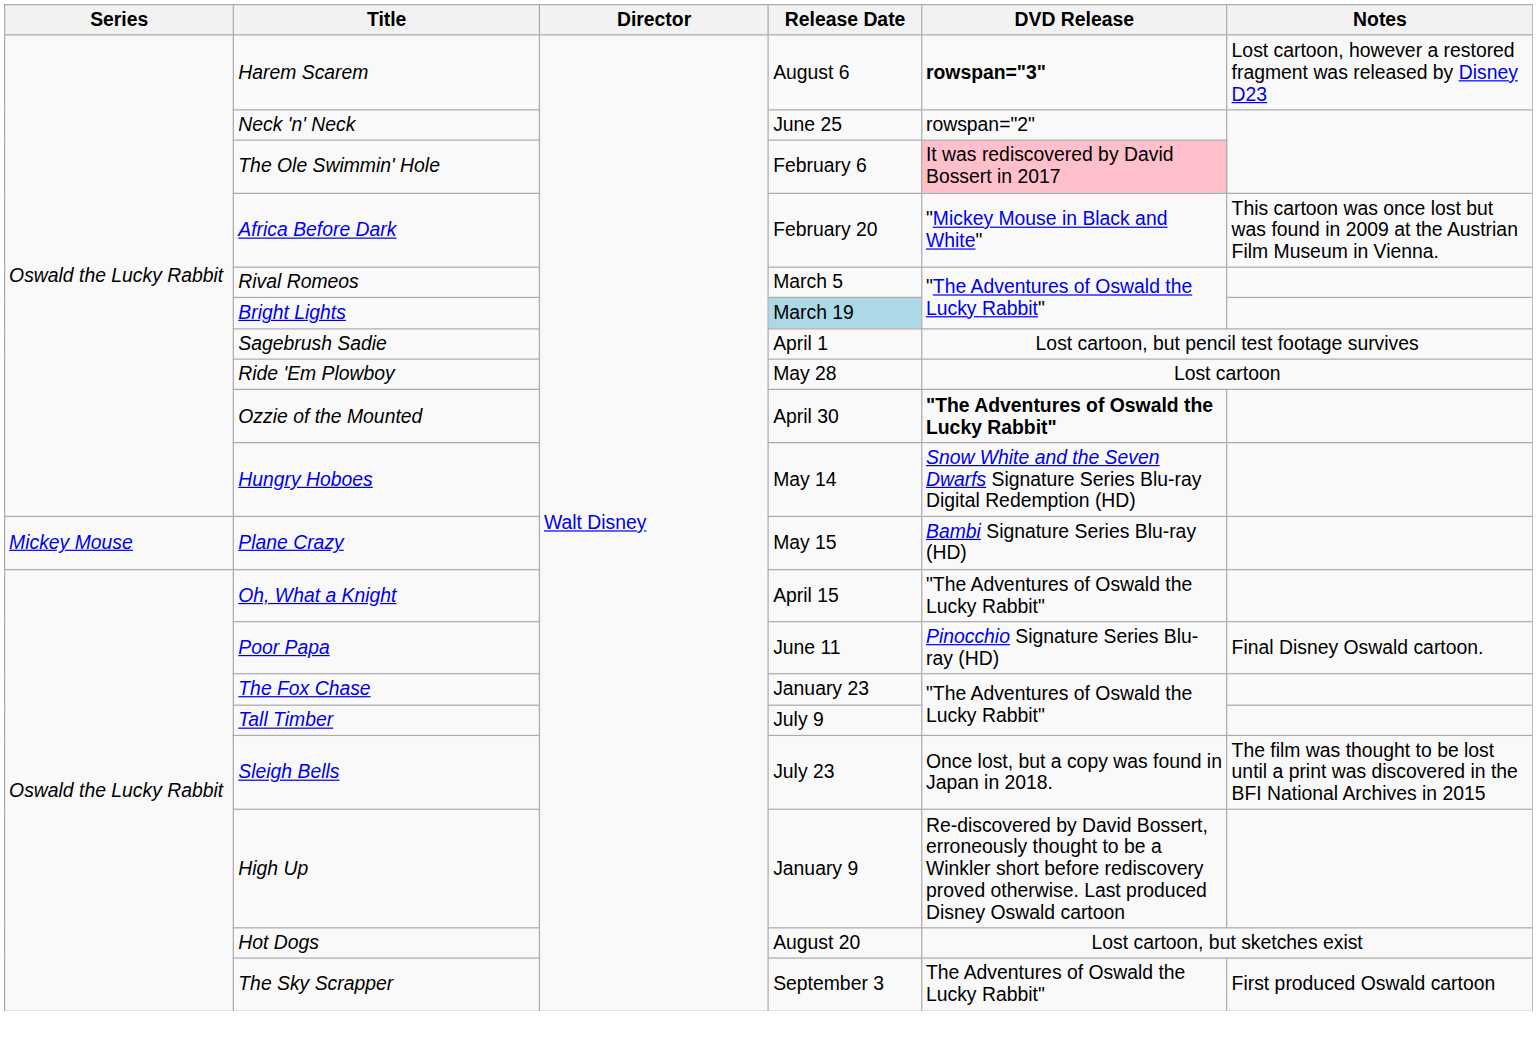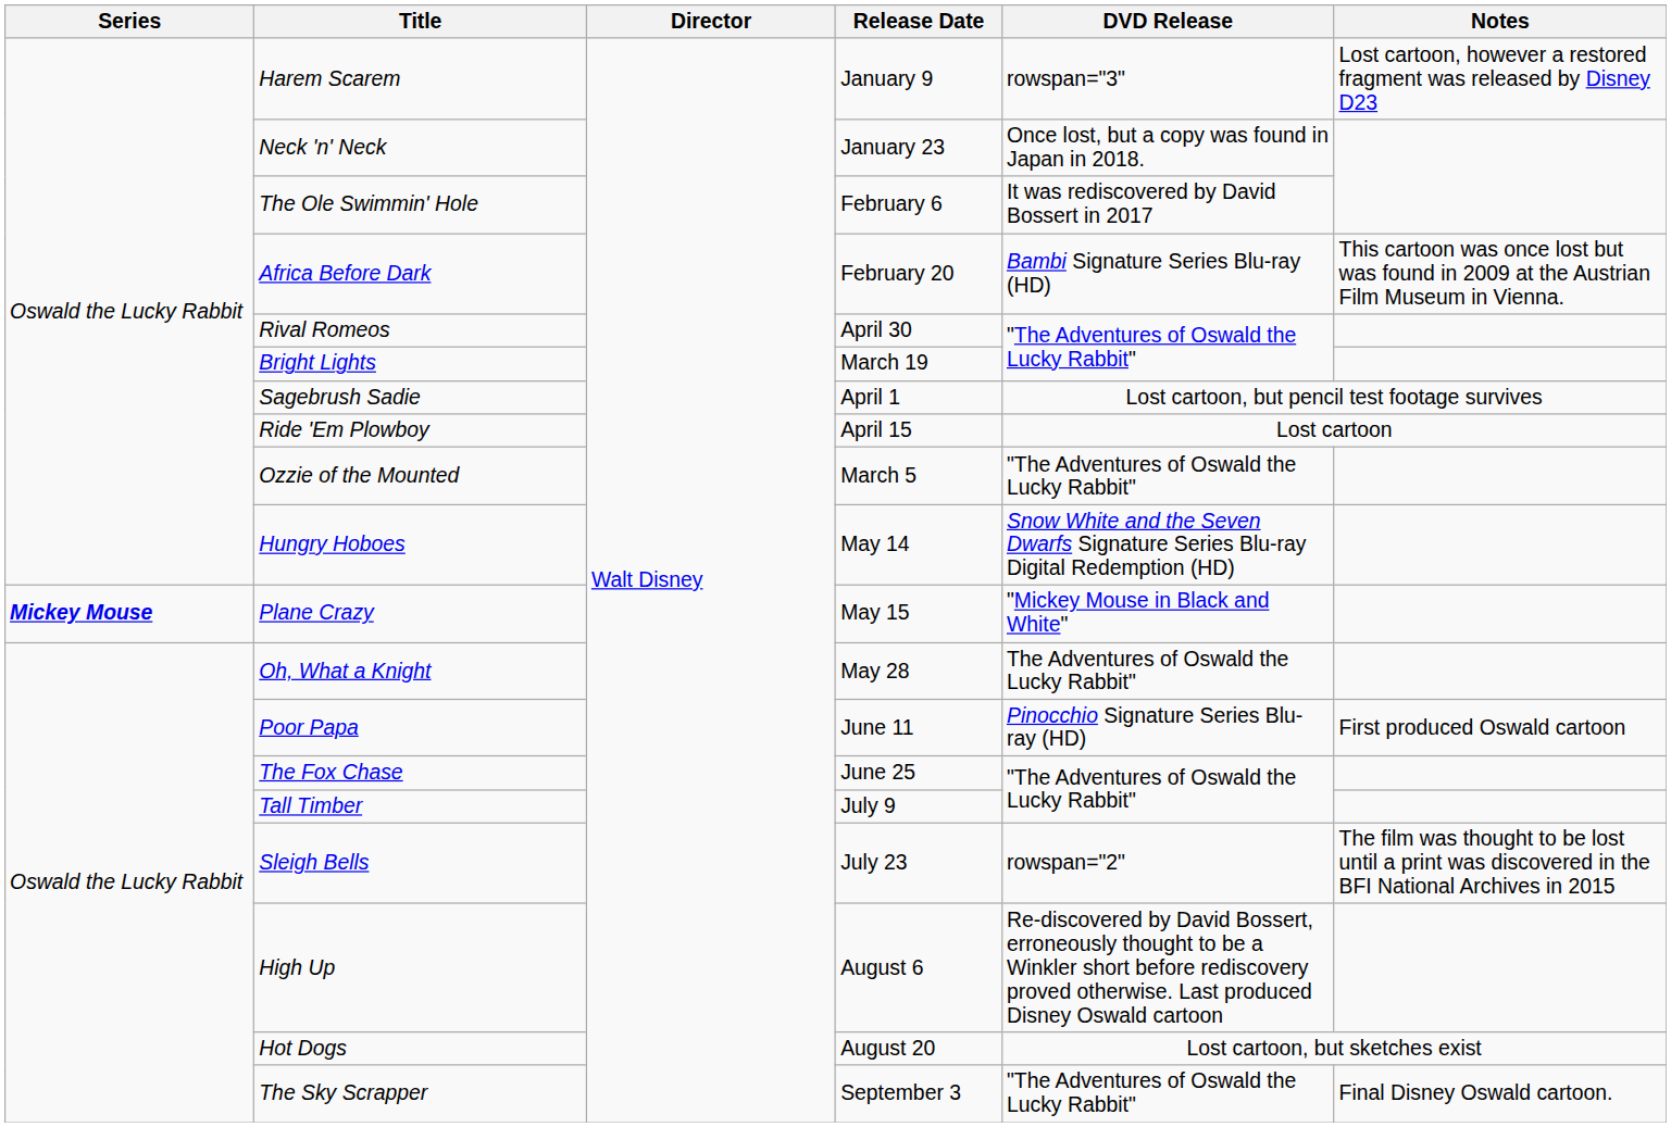Harem Scarem | Release Date: August 6 -> January 9
Harem Scarem | DVD Release: bold -> normal
Neck 'n' Neck | Release Date: June 25 -> January 23
Neck 'n' Neck | DVD Release: rowspan="2" -> Once lost, but a copy was found in Japan in 2018.
The Ole Swimmin' Hole | DVD Release: pink background -> no background
Africa Before Dark | DVD Release: "Mickey Mouse in Black and White" -> Bambi Signature Series Blu-ray (HD)
Rival Romeos | Release Date: March 5 -> April 30
Bright Lights | Release Date: lightblue background -> no background
Ride 'Em Plowboy | Release Date: May 28 -> April 15
Ozzie of the Mounted | Release Date: April 30 -> March 5
Ozzie of the Mounted | DVD Release: bold -> normal
Plane Crazy | Series: normal -> bold
Plane Crazy | DVD Release: Bambi Signature Series Blu-ray (HD) -> "Mickey Mouse in Black and White"
Oh, What a Knight | Release Date: April 15 -> May 28
Oh, What a Knight | DVD Release: "The Adventures of Oswald the Lucky Rabbit" -> The Adventures of Oswald the Lucky Rabbit"
Poor Papa | Notes: Final Disney Oswald cartoon. -> First produced Oswald cartoon
The Fox Chase | Release Date: January 23 -> June 25
Sleigh Bells | DVD Release: Once lost, but a copy was found in Japan in 2018. -> rowspan="2"
High Up | Release Date: January 9 -> August 6
The Sky Scrapper | DVD Release: The Adventures of Oswald the Lucky Rabbit" -> "The Adventures of Oswald the Lucky Rabbit"
The Sky Scrapper | Notes: First produced Oswald cartoon -> Final Disney Oswald cartoon.
